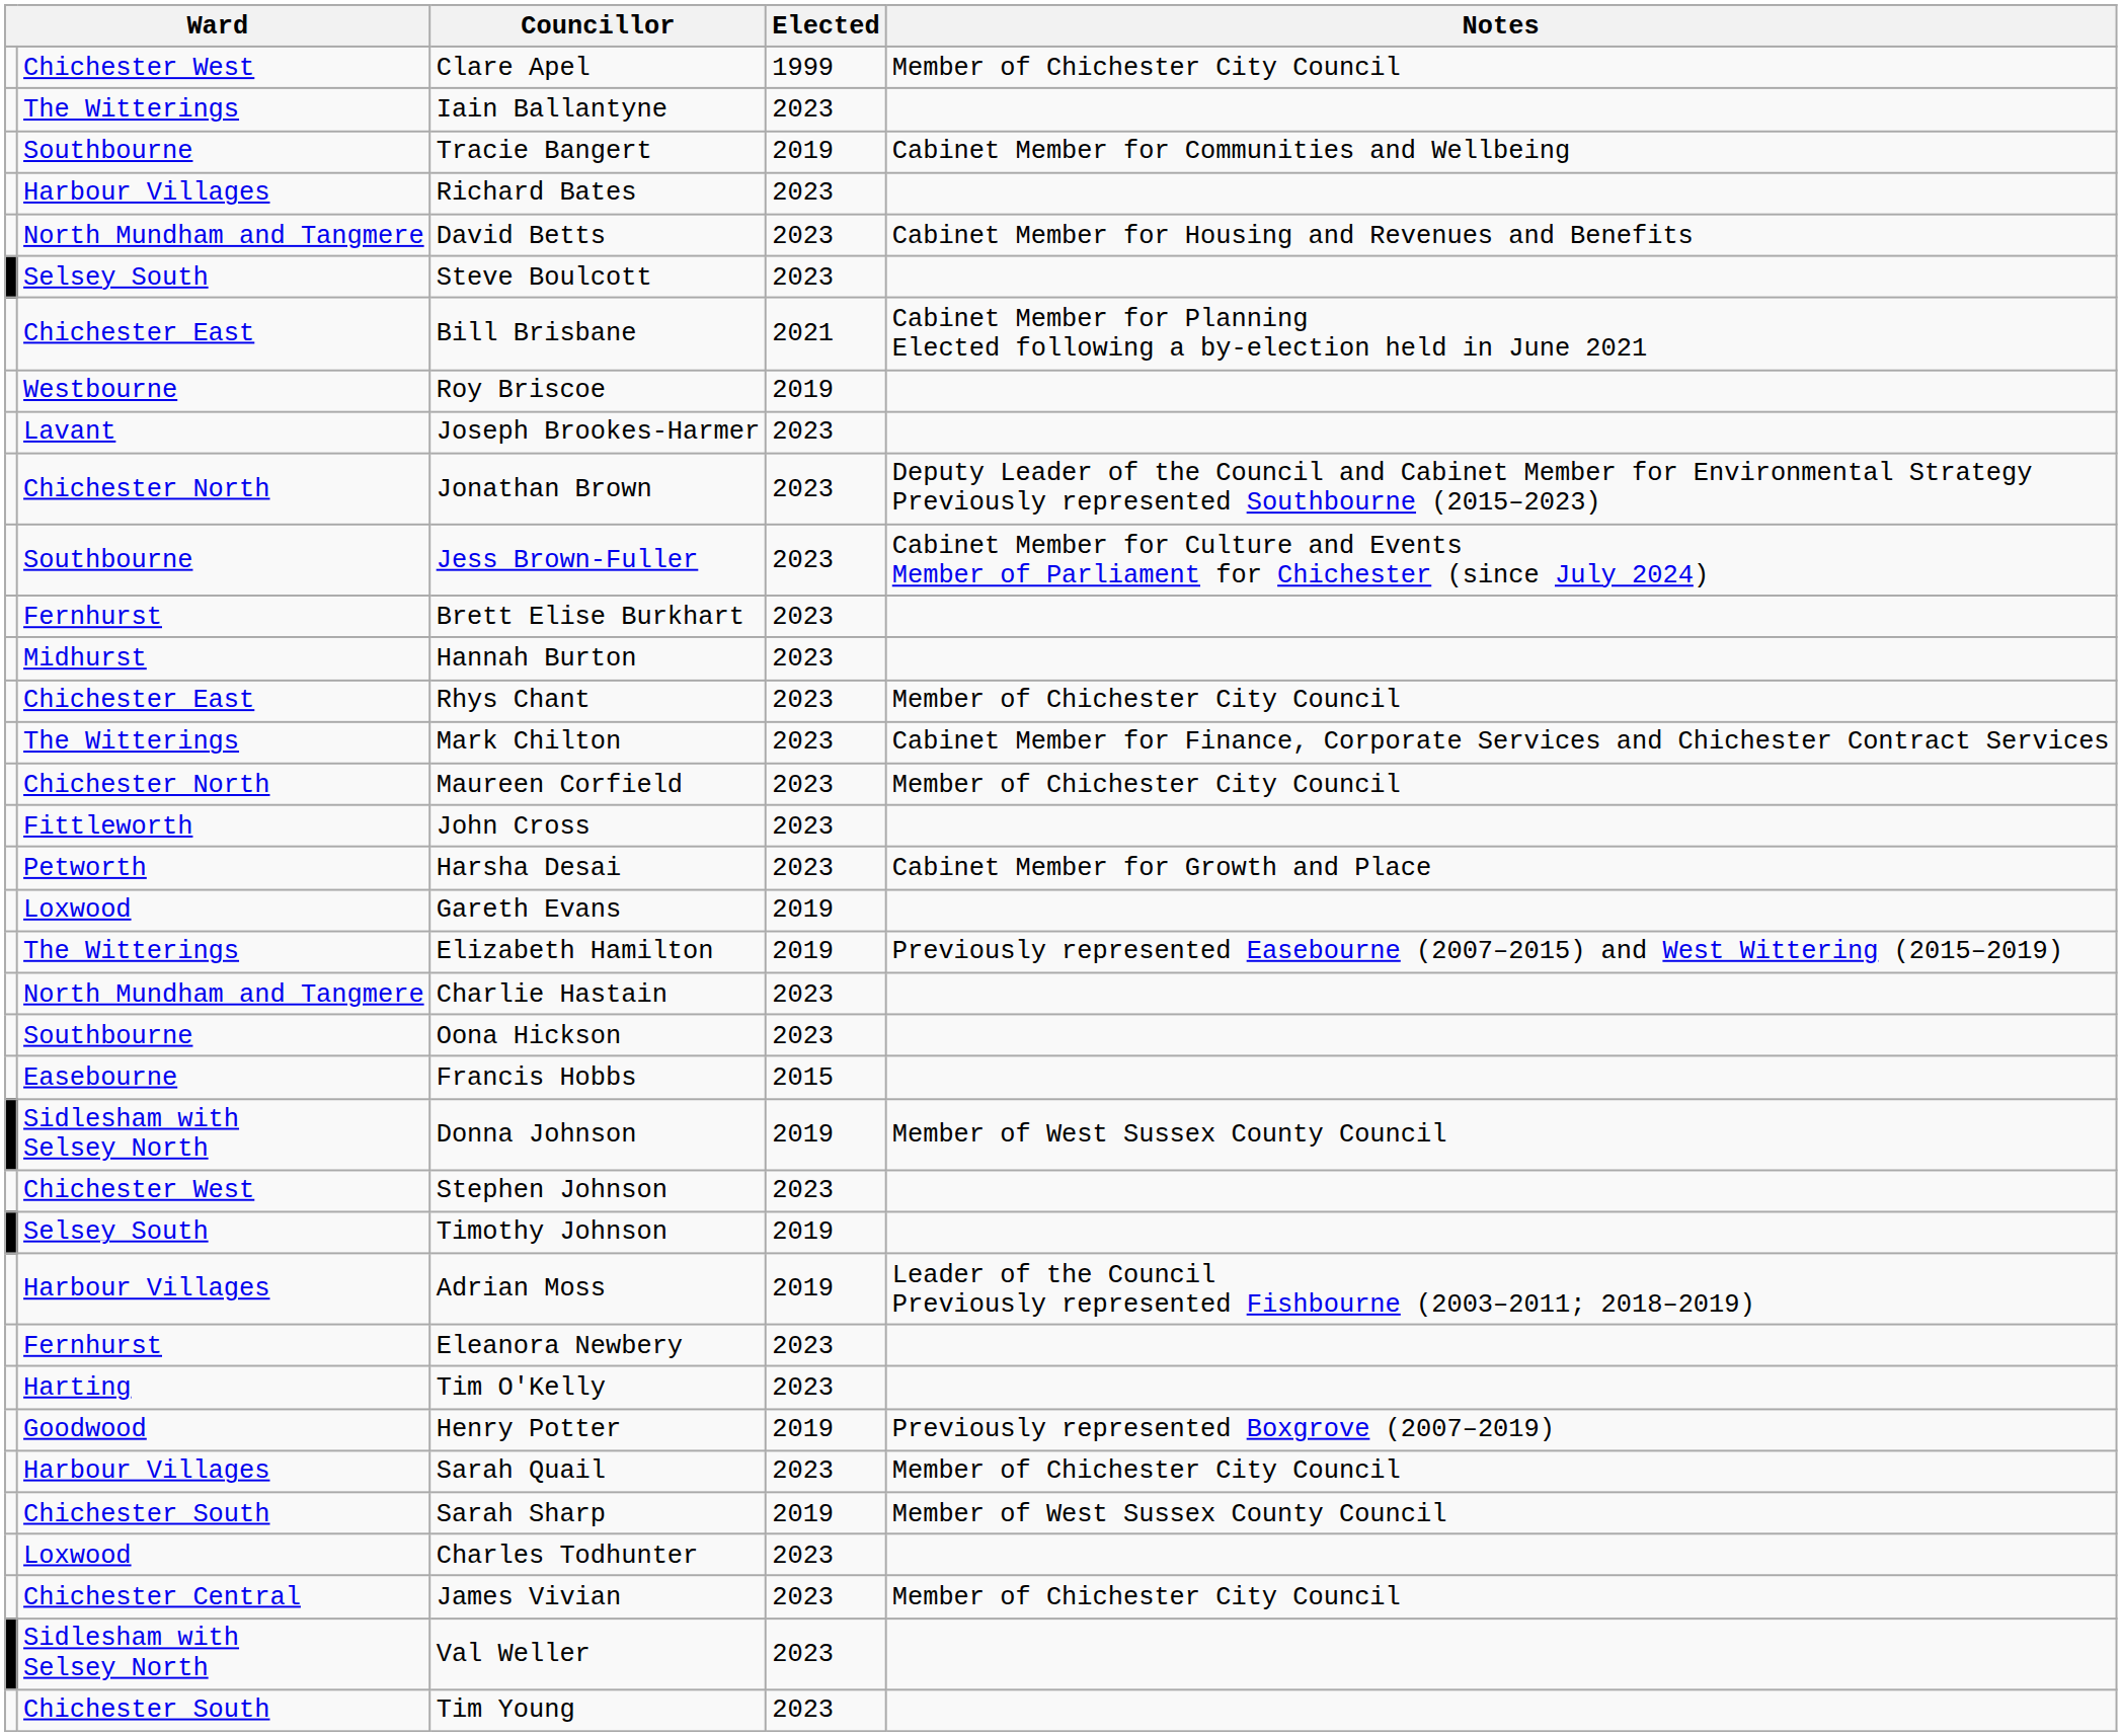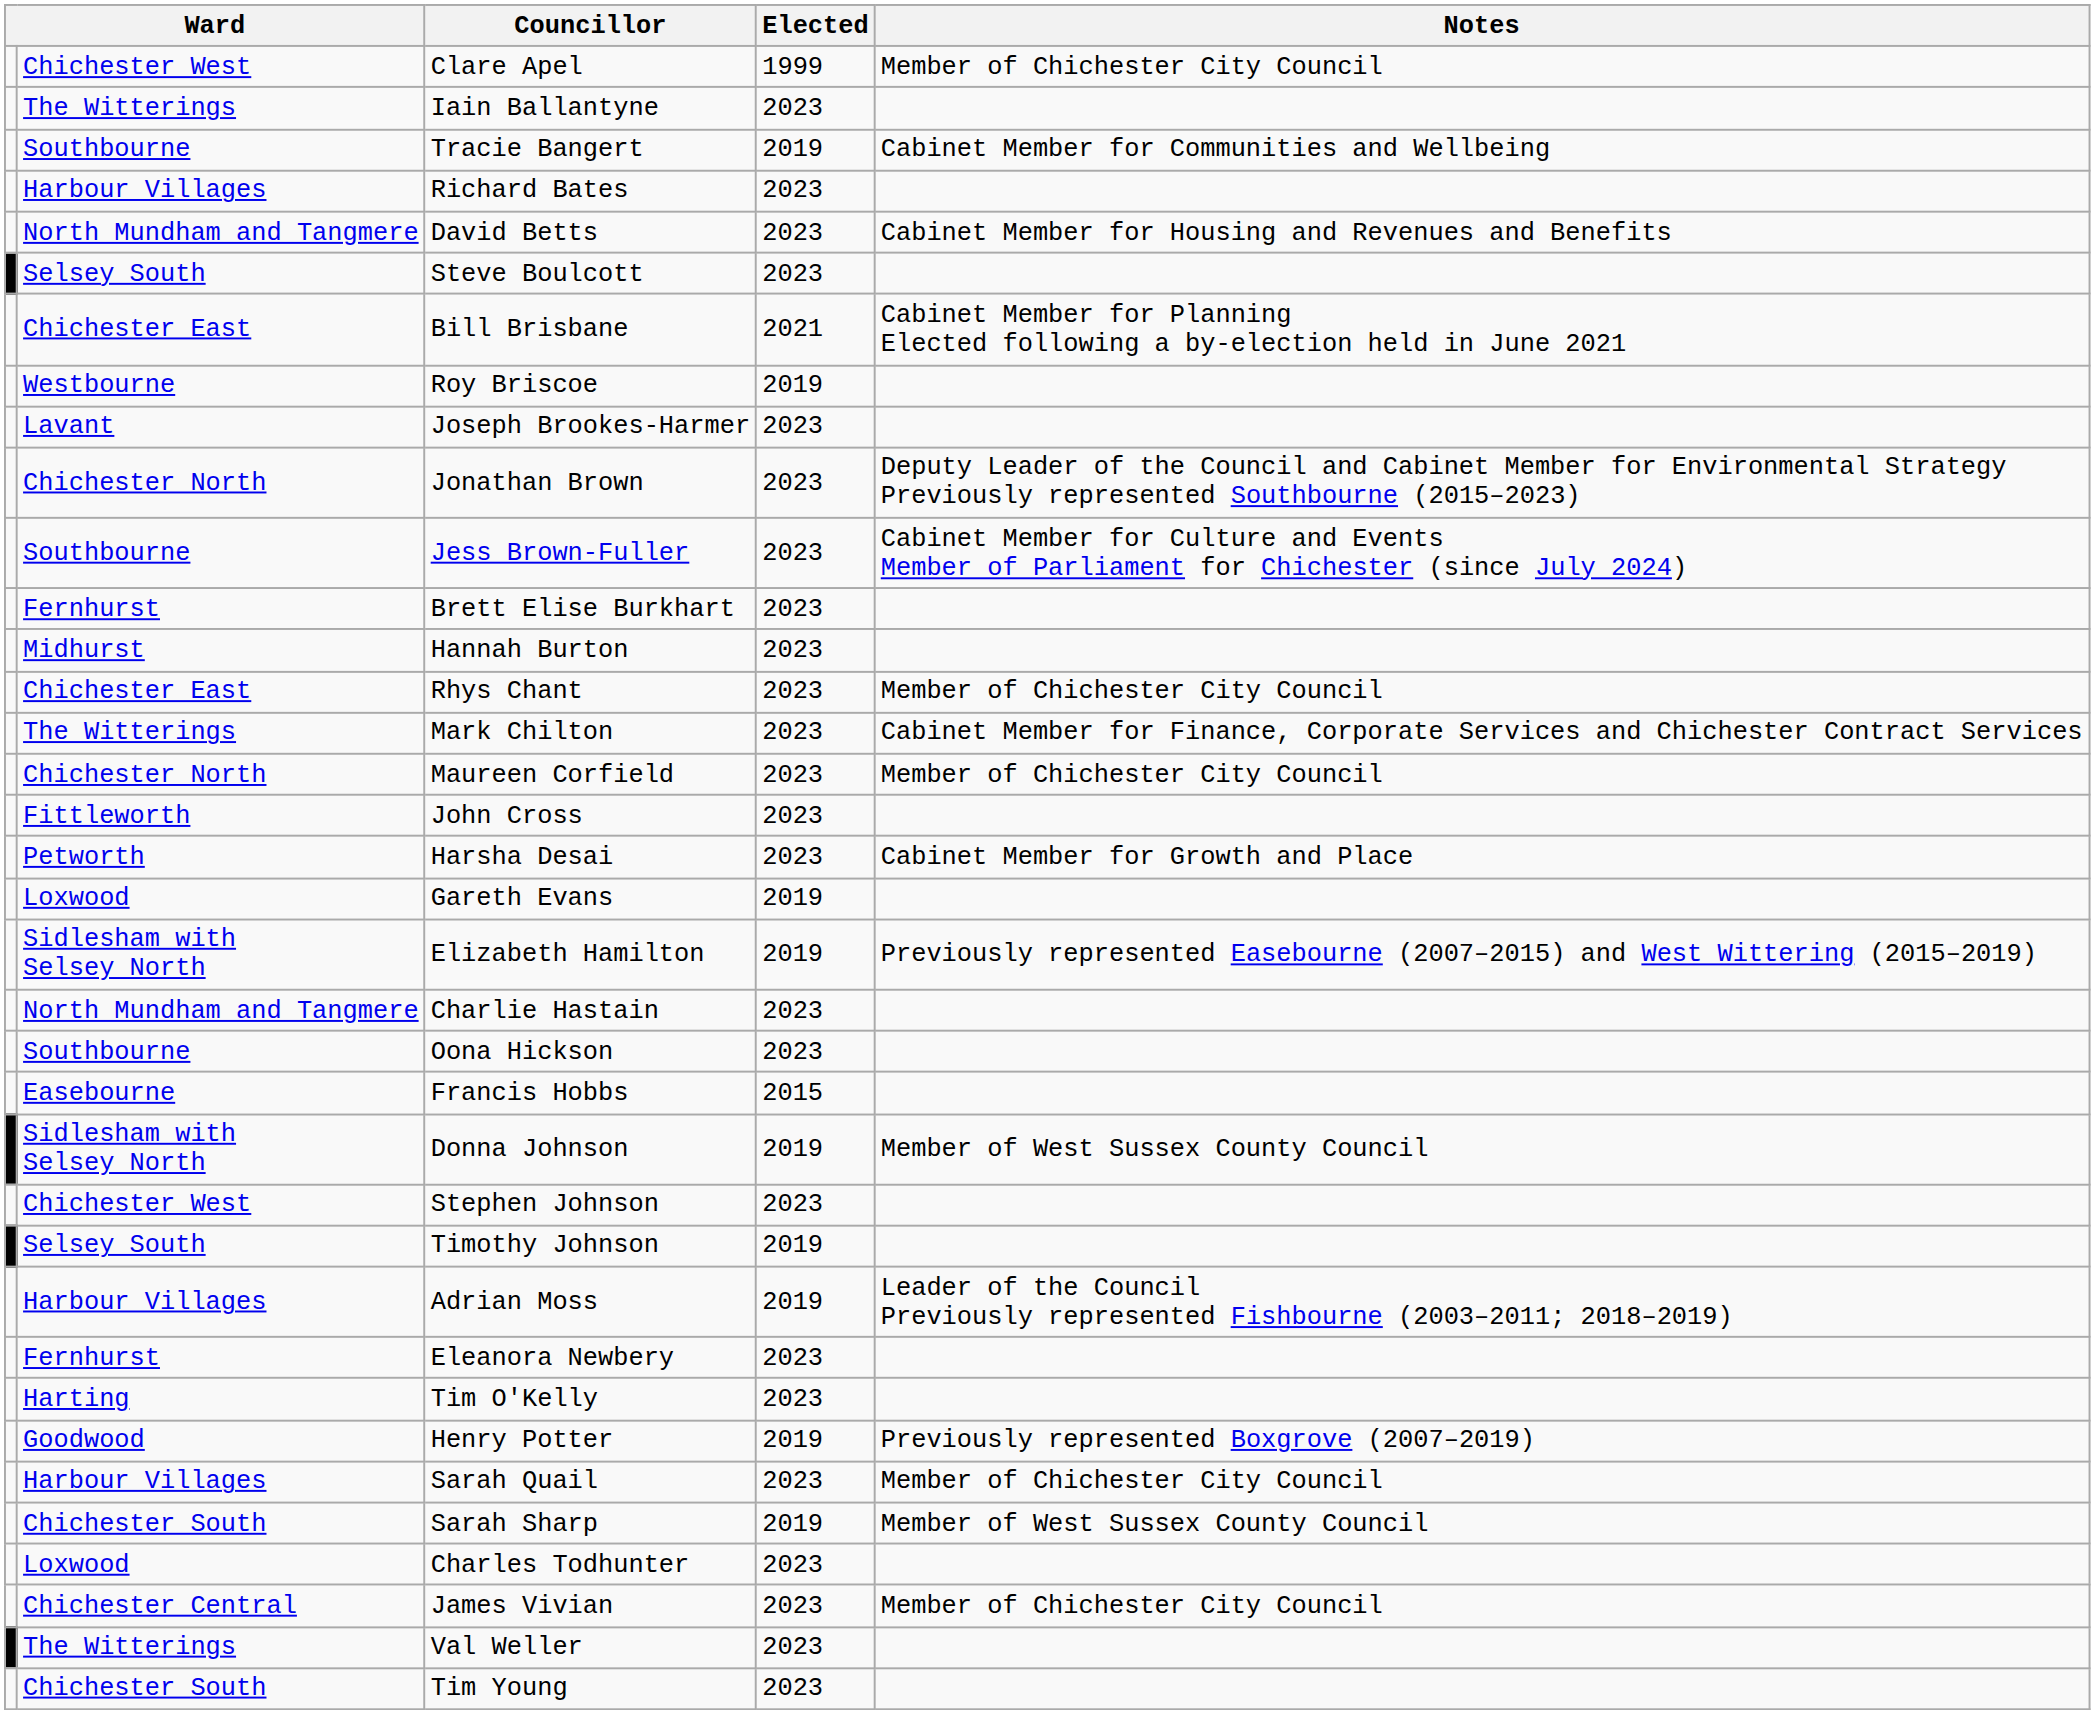Elizabeth Hamilton | column 2: The Witterings -> Sidlesham with Selsey North
Val Weller | column 2: Sidlesham with Selsey North -> The Witterings
